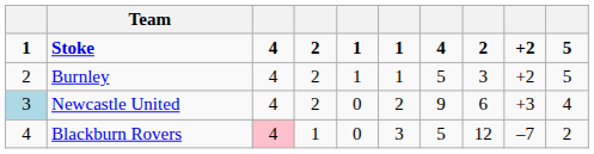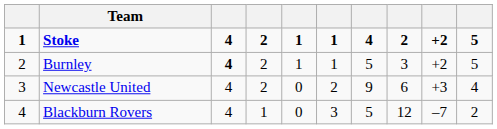Burnley | column 3: normal -> bold
Newcastle United | column 1: lightblue background -> no background
Blackburn Rovers | column 3: pink background -> no background
